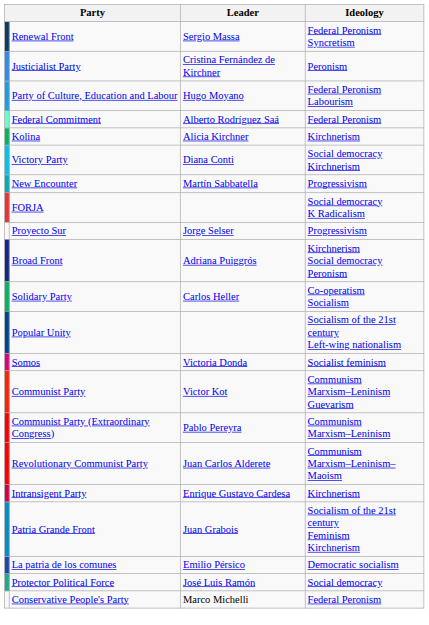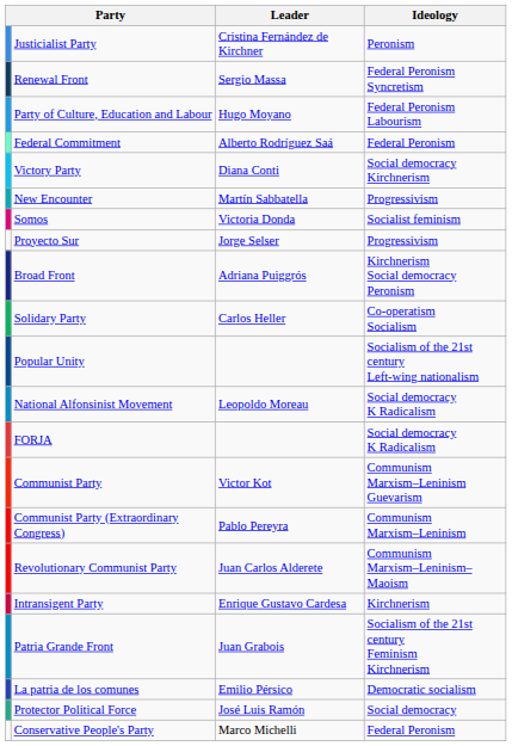rows swapped: Justicialist Party <-> Renewal Front
- row: Kolina | Alicia Kirchner | Kirchnerism
rows swapped: Somos <-> FORJA
+ row: National Alfonsinist Movement | Leopoldo Moreau | Social democracy K Radicalism
